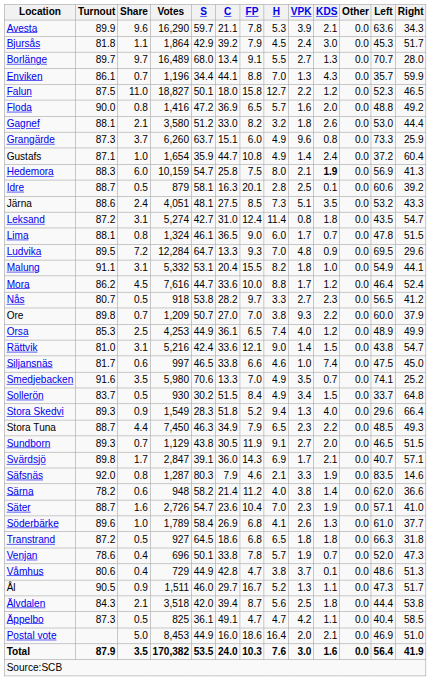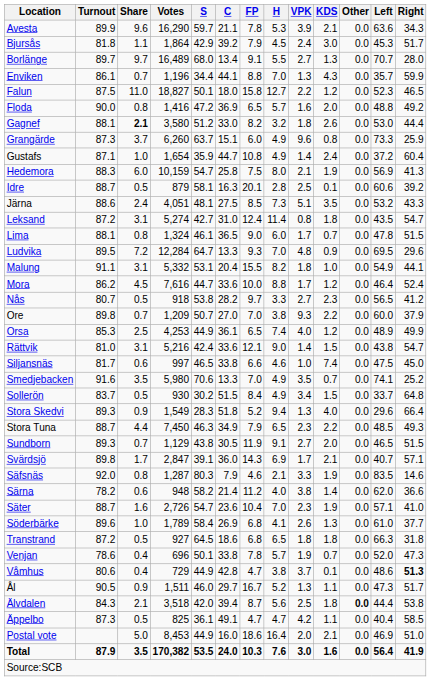Gagnef | Share: normal -> bold
Hedemora | KDS: bold -> normal
Våmhus | Right: normal -> bold
Älvdalen | Other: normal -> bold
